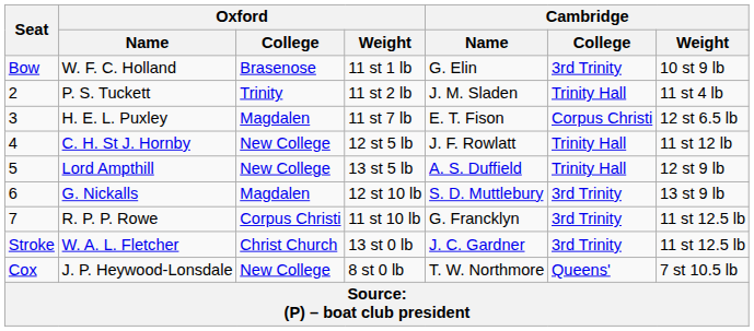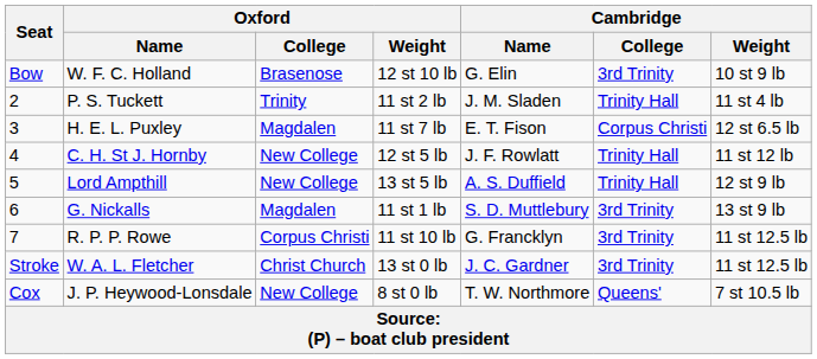W. F. C. Holland | Oxford / Weight: 11 st 1 lb -> 12 st 10 lb
G. Nickalls | Oxford / Weight: 12 st 10 lb -> 11 st 1 lb
